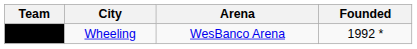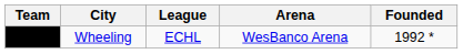+ column: League | ECHL
